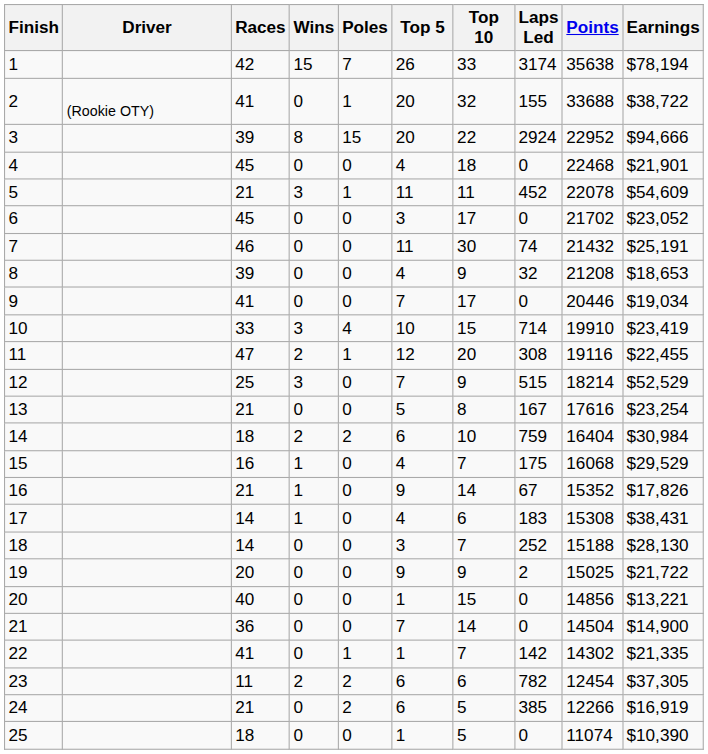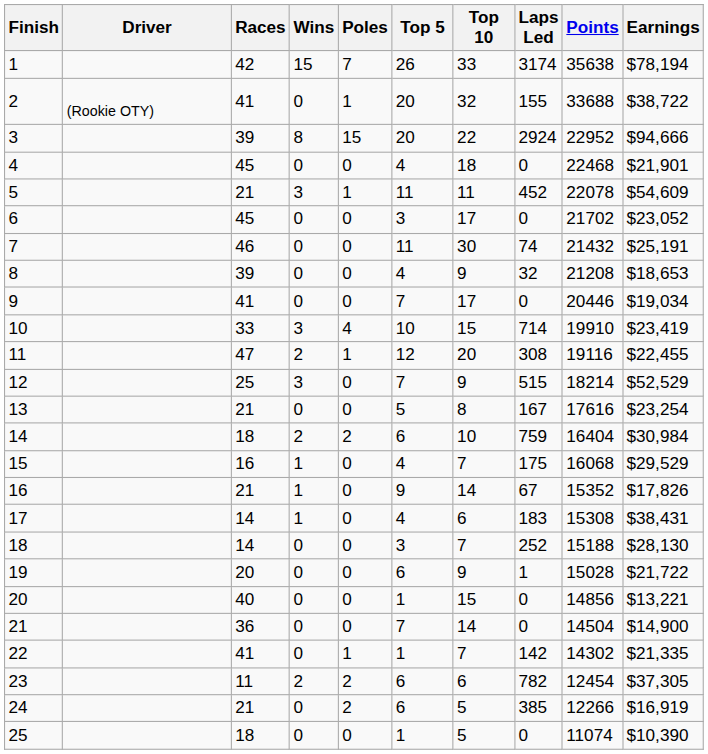19 | Top 5: 9 -> 6
19 | Laps Led: 2 -> 1
19 | Points: 15025 -> 15028
